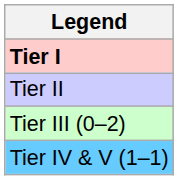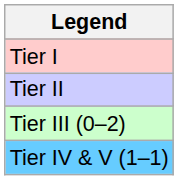row 2 | column 1: bold -> normal
